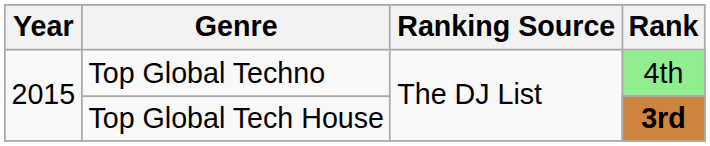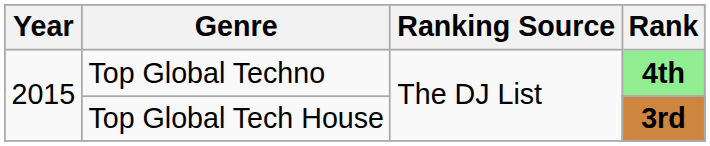Top Global Techno | Rank: normal -> bold
